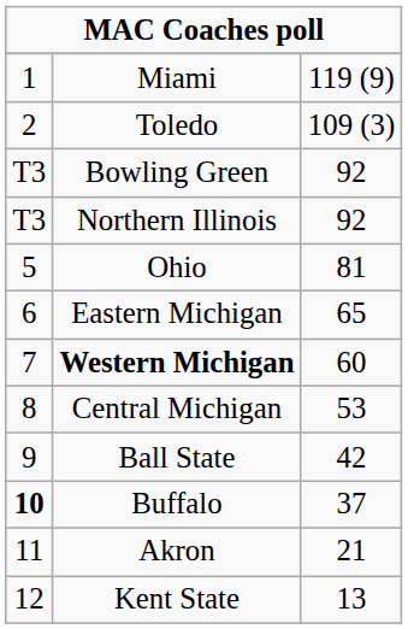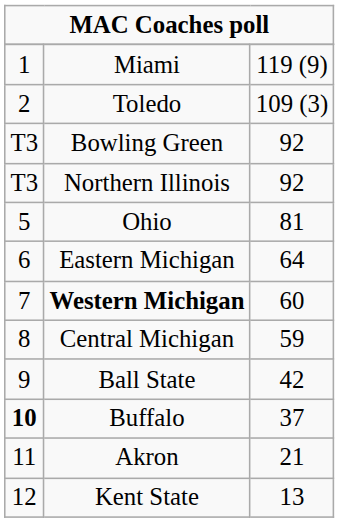Eastern Michigan | column 3: 65 -> 64
Central Michigan | column 3: 53 -> 59
